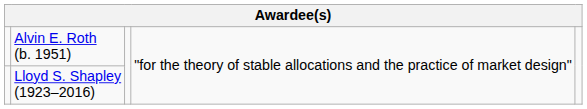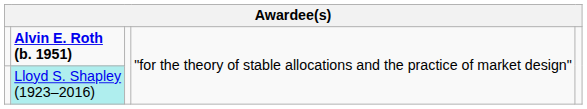Alvin E. Roth (b. 1951) | column 2: normal -> bold
Lloyd S. Shapley (1923–2016) | column 2: no background -> paleturquoise background
